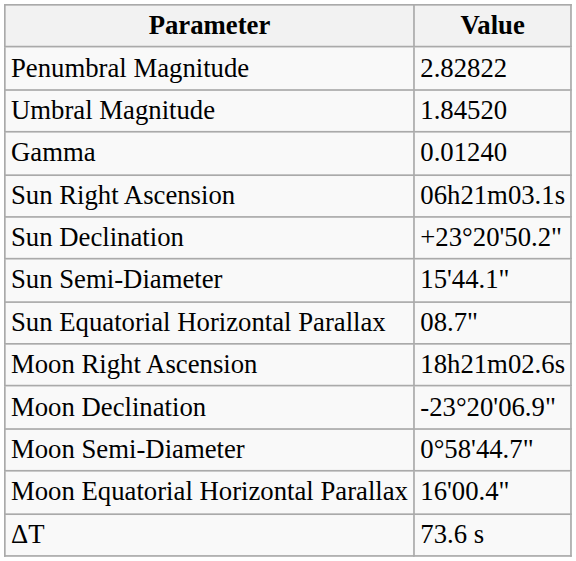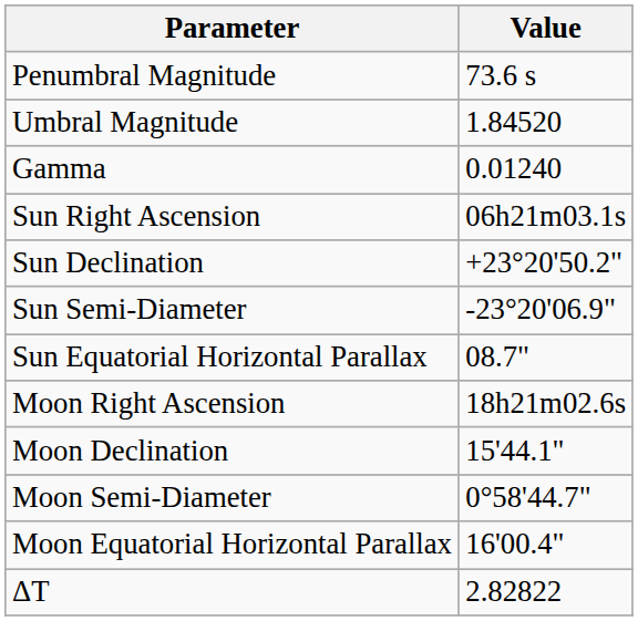Penumbral Magnitude | Value: 2.82822 -> 73.6 s
Sun Semi-Diameter | Value: 15'44.1" -> -23°20'06.9"
Moon Declination | Value: -23°20'06.9" -> 15'44.1"
ΔT | Value: 73.6 s -> 2.82822
